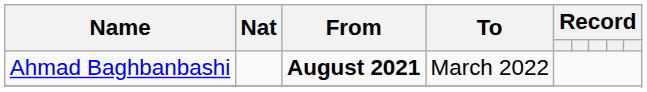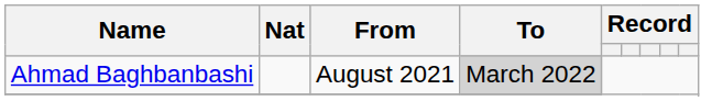Ahmad Baghbanbashi | From: bold -> normal
Ahmad Baghbanbashi | To: no background -> lightgrey background
